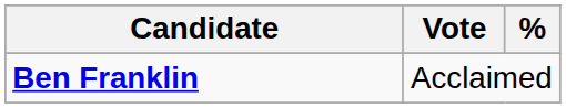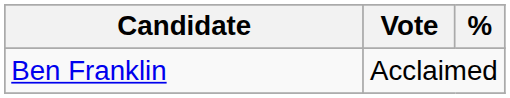Ben Franklin | Candidate: bold -> normal
